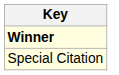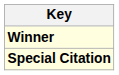row 3 | column 1: normal -> bold
